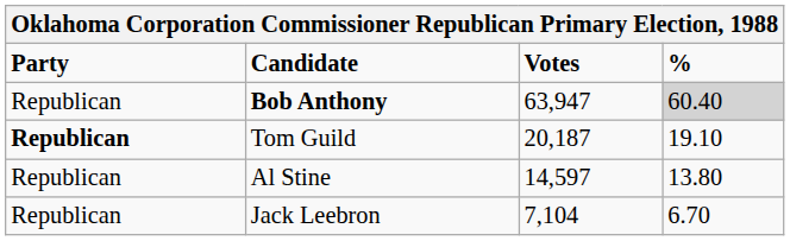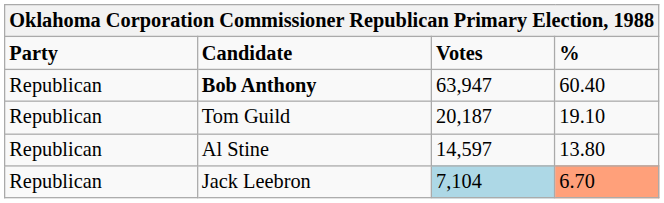Bob Anthony | %: lightgrey background -> no background
Tom Guild | Party: bold -> normal
Jack Leebron | Votes: no background -> lightblue background
Jack Leebron | %: no background -> lightsalmon background
